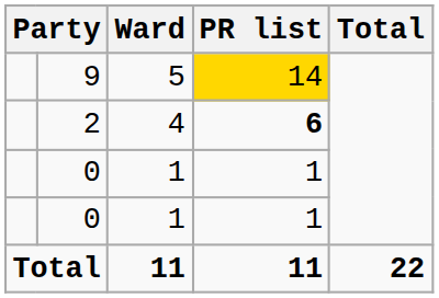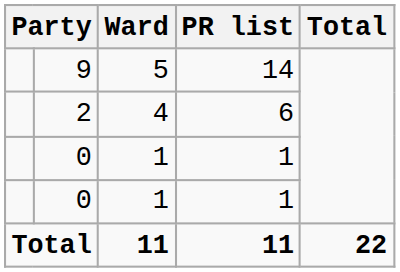9 | PR list: gold background -> no background
2 | PR list: bold -> normal
